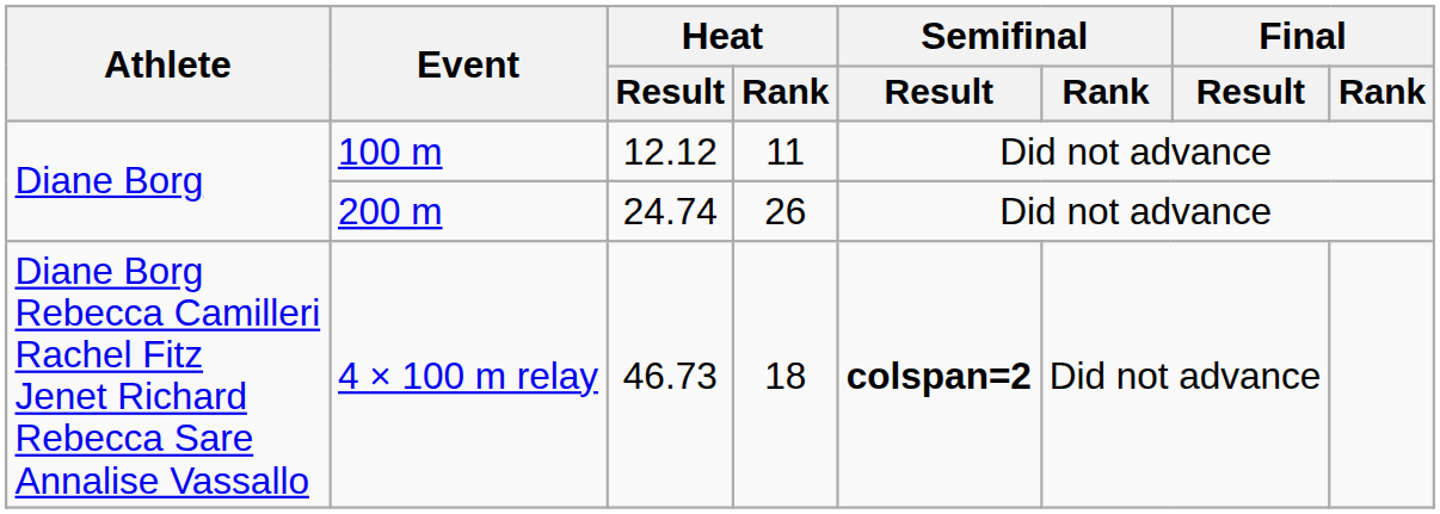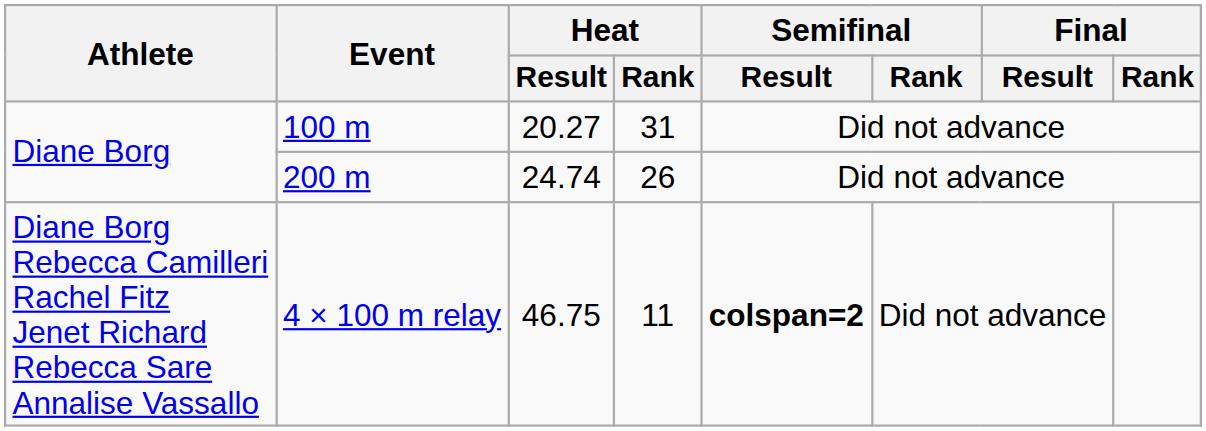100 m | Heat / Result: 12.12 -> 20.27
100 m | Heat / Rank: 11 -> 31
4 × 100 m relay | Heat / Result: 46.73 -> 46.75
4 × 100 m relay | Heat / Rank: 18 -> 11
